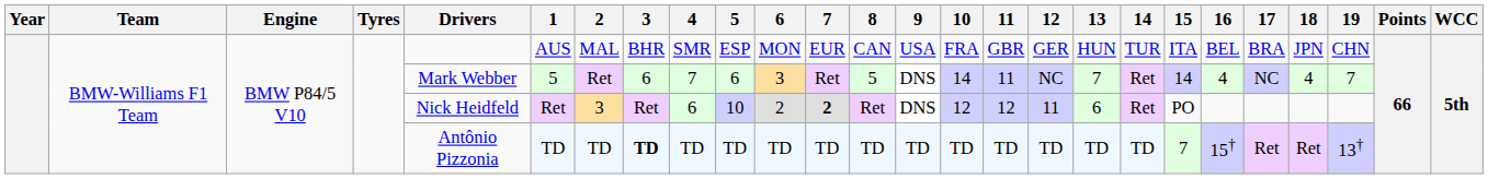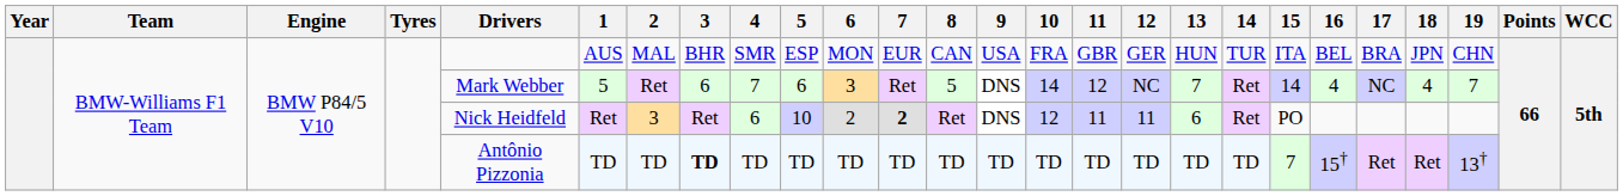row 3 | 11: 11 -> 12
row 4 | 11: 12 -> 11
